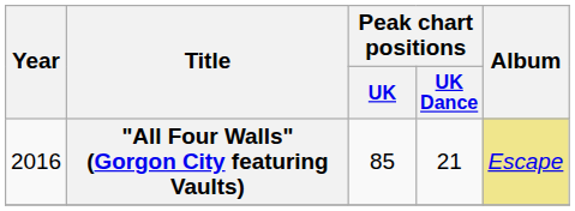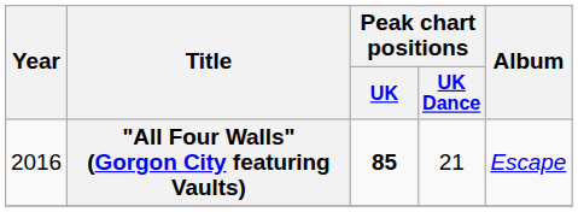row 3 | Peak chart positions / UK: normal -> bold
row 3 | Album: khaki background -> no background
